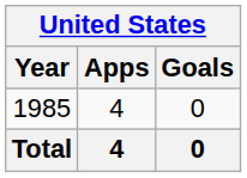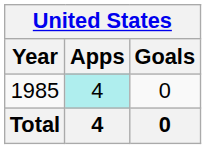1985 | Apps: no background -> paleturquoise background
